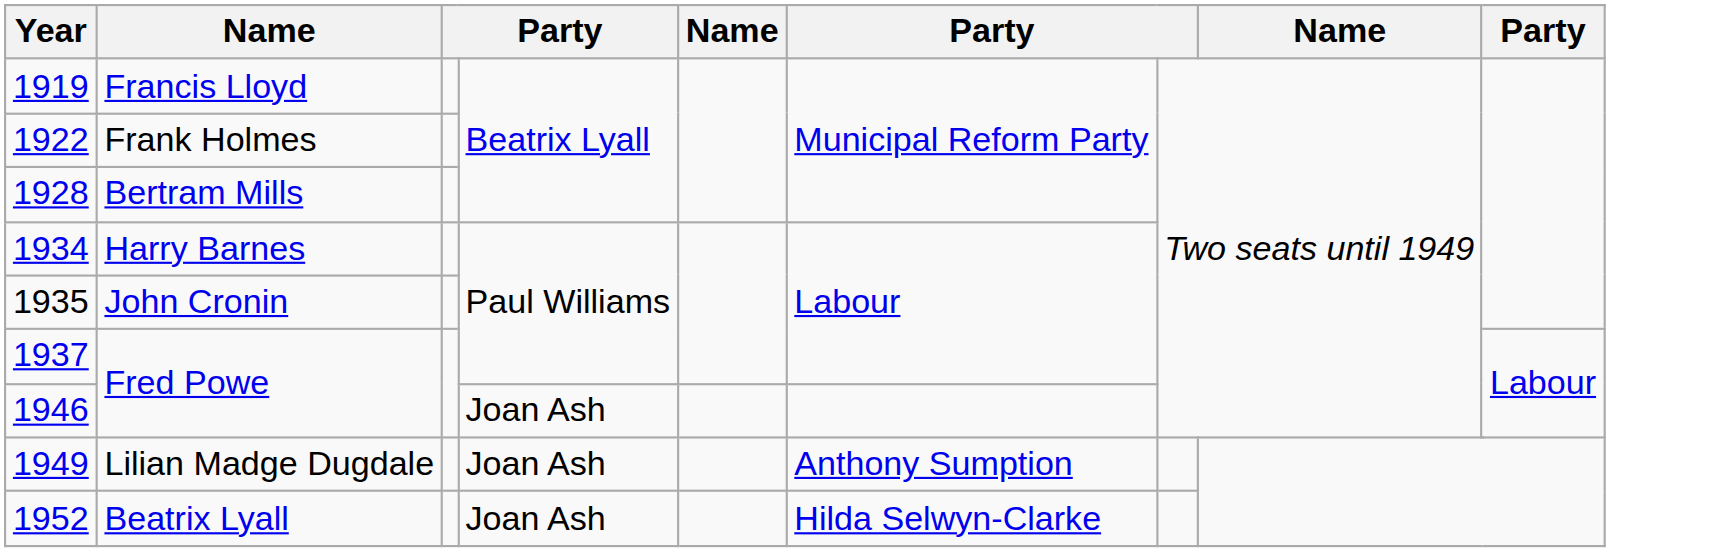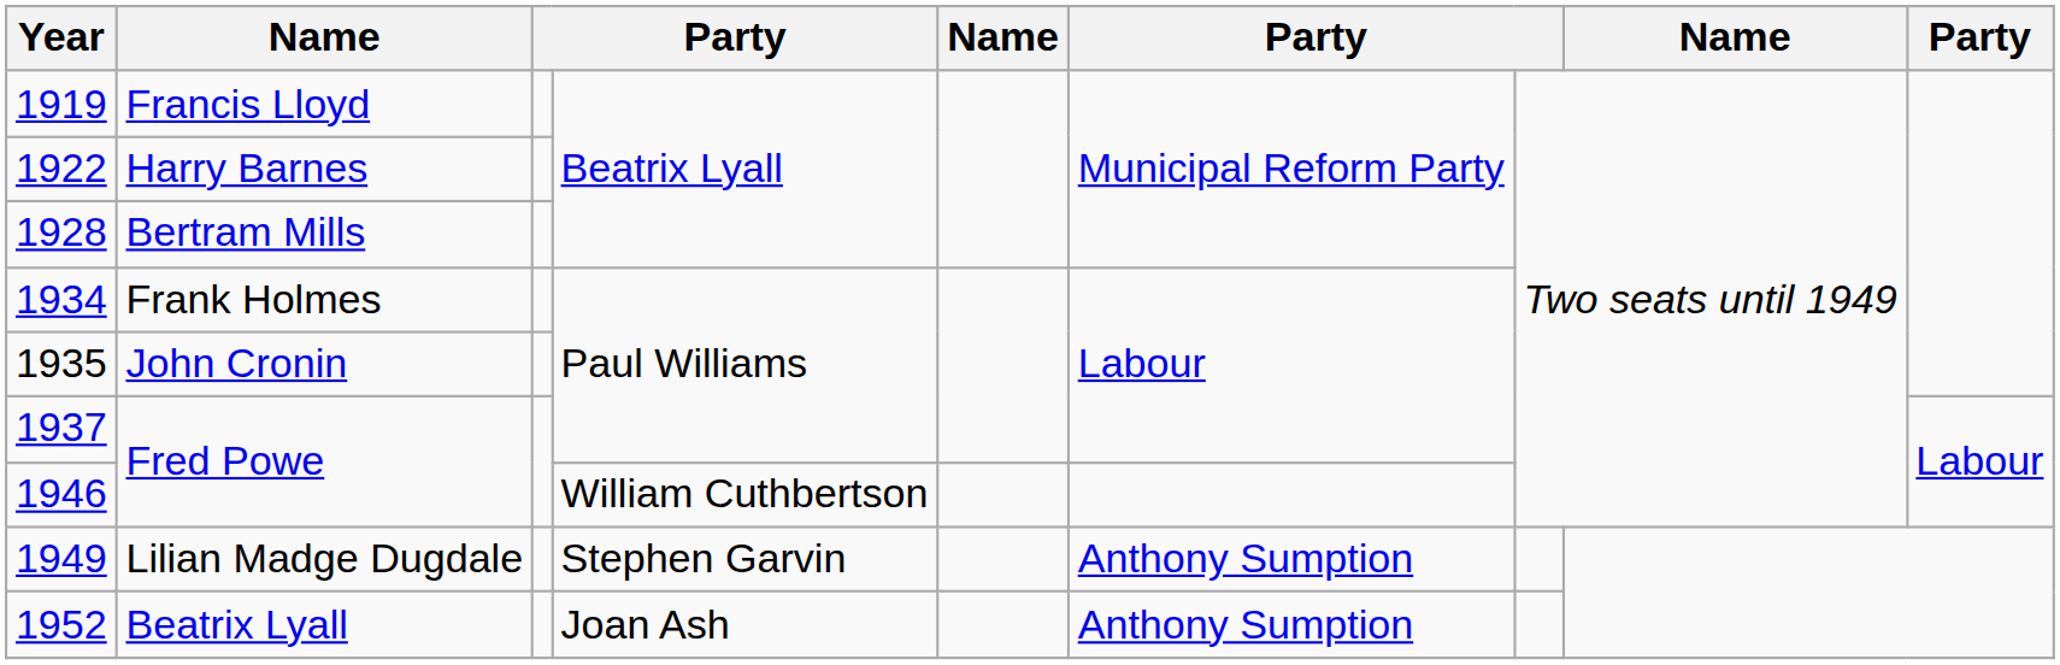1922 | column 2: Frank Holmes -> Harry Barnes
1934 | column 2: Harry Barnes -> Frank Holmes
1946 | column 4: Joan Ash -> William Cuthbertson
1949 | column 4: Joan Ash -> Stephen Garvin
1952 | column 6: Hilda Selwyn-Clarke -> Anthony Sumption
